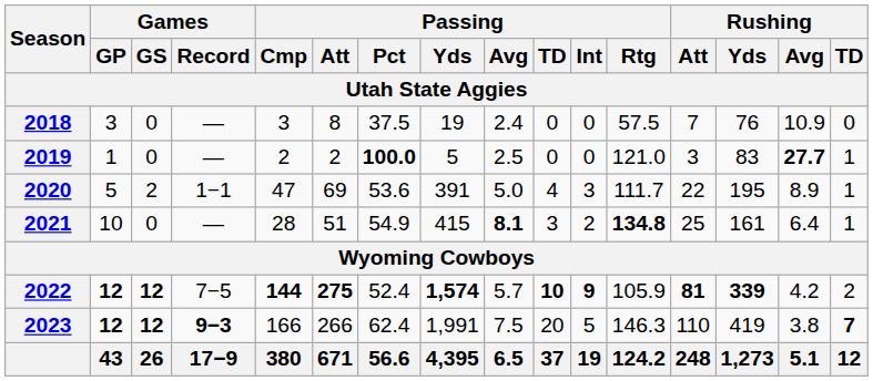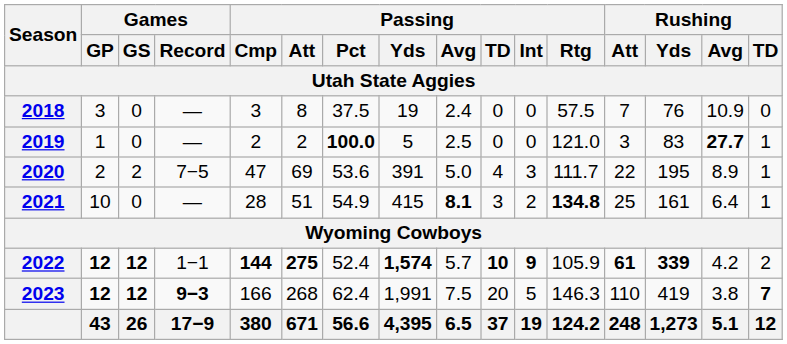2020 | Games / GP / Utah State Aggies: 5 -> 2
2020 | Games / Record / Utah State Aggies: 1−1 -> 7−5
2022 | Games / Record / Utah State Aggies: 7−5 -> 1−1
2022 | Rushing / Att / Utah State Aggies: 81 -> 61
2023 | Passing / Att / Utah State Aggies: 266 -> 268
